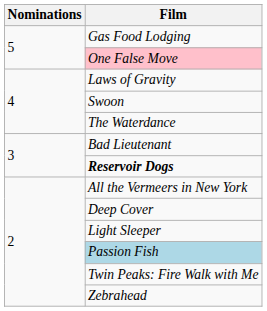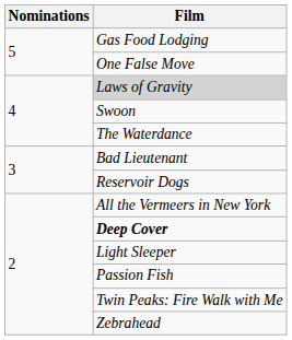One False Move | Film: pink background -> no background
Laws of Gravity | Film: no background -> lightgrey background
Reservoir Dogs | Film: bold -> normal
Deep Cover | Film: normal -> bold
Passion Fish | Film: lightblue background -> no background
